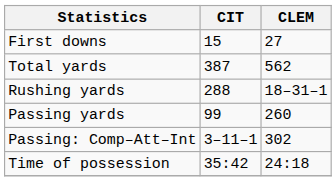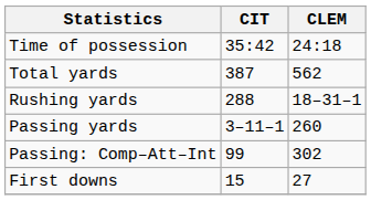rows swapped: First downs <-> Time of possession
Passing yards | CIT: 99 -> 3–11–1
Passing: Comp–Att–Int | CIT: 3–11–1 -> 99
